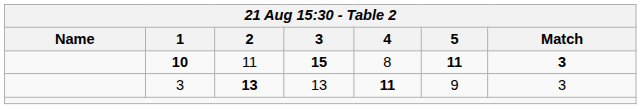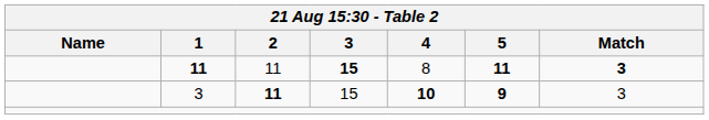row 3 | 1: 10 -> 11
row 4 | 2: 13 -> 11
row 4 | 3: 13 -> 15
row 4 | 4: 11 -> 10
row 4 | 5: normal -> bold
